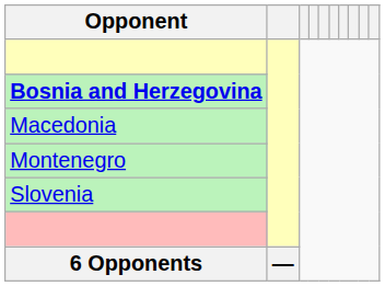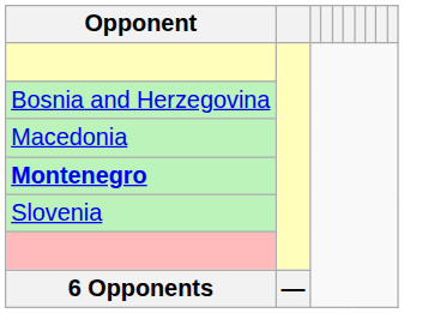Bosnia and Herzegovina | Opponent: bold -> normal
Montenegro | Opponent: normal -> bold
